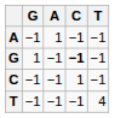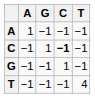columns swapped: A <-> G
row 3 | column 1: G -> C
row 4 | column 1: C -> G
